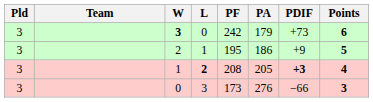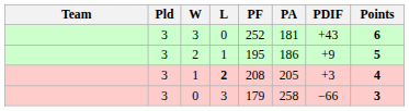columns swapped: Team <-> Pld
row 2 | W: bold -> normal
row 2 | PF: 242 -> 252
row 2 | PA: 179 -> 181
row 2 | PDIF: +73 -> +43
row 4 | PDIF: bold -> normal
row 5 | PF: 173 -> 179
row 5 | PA: 276 -> 258
